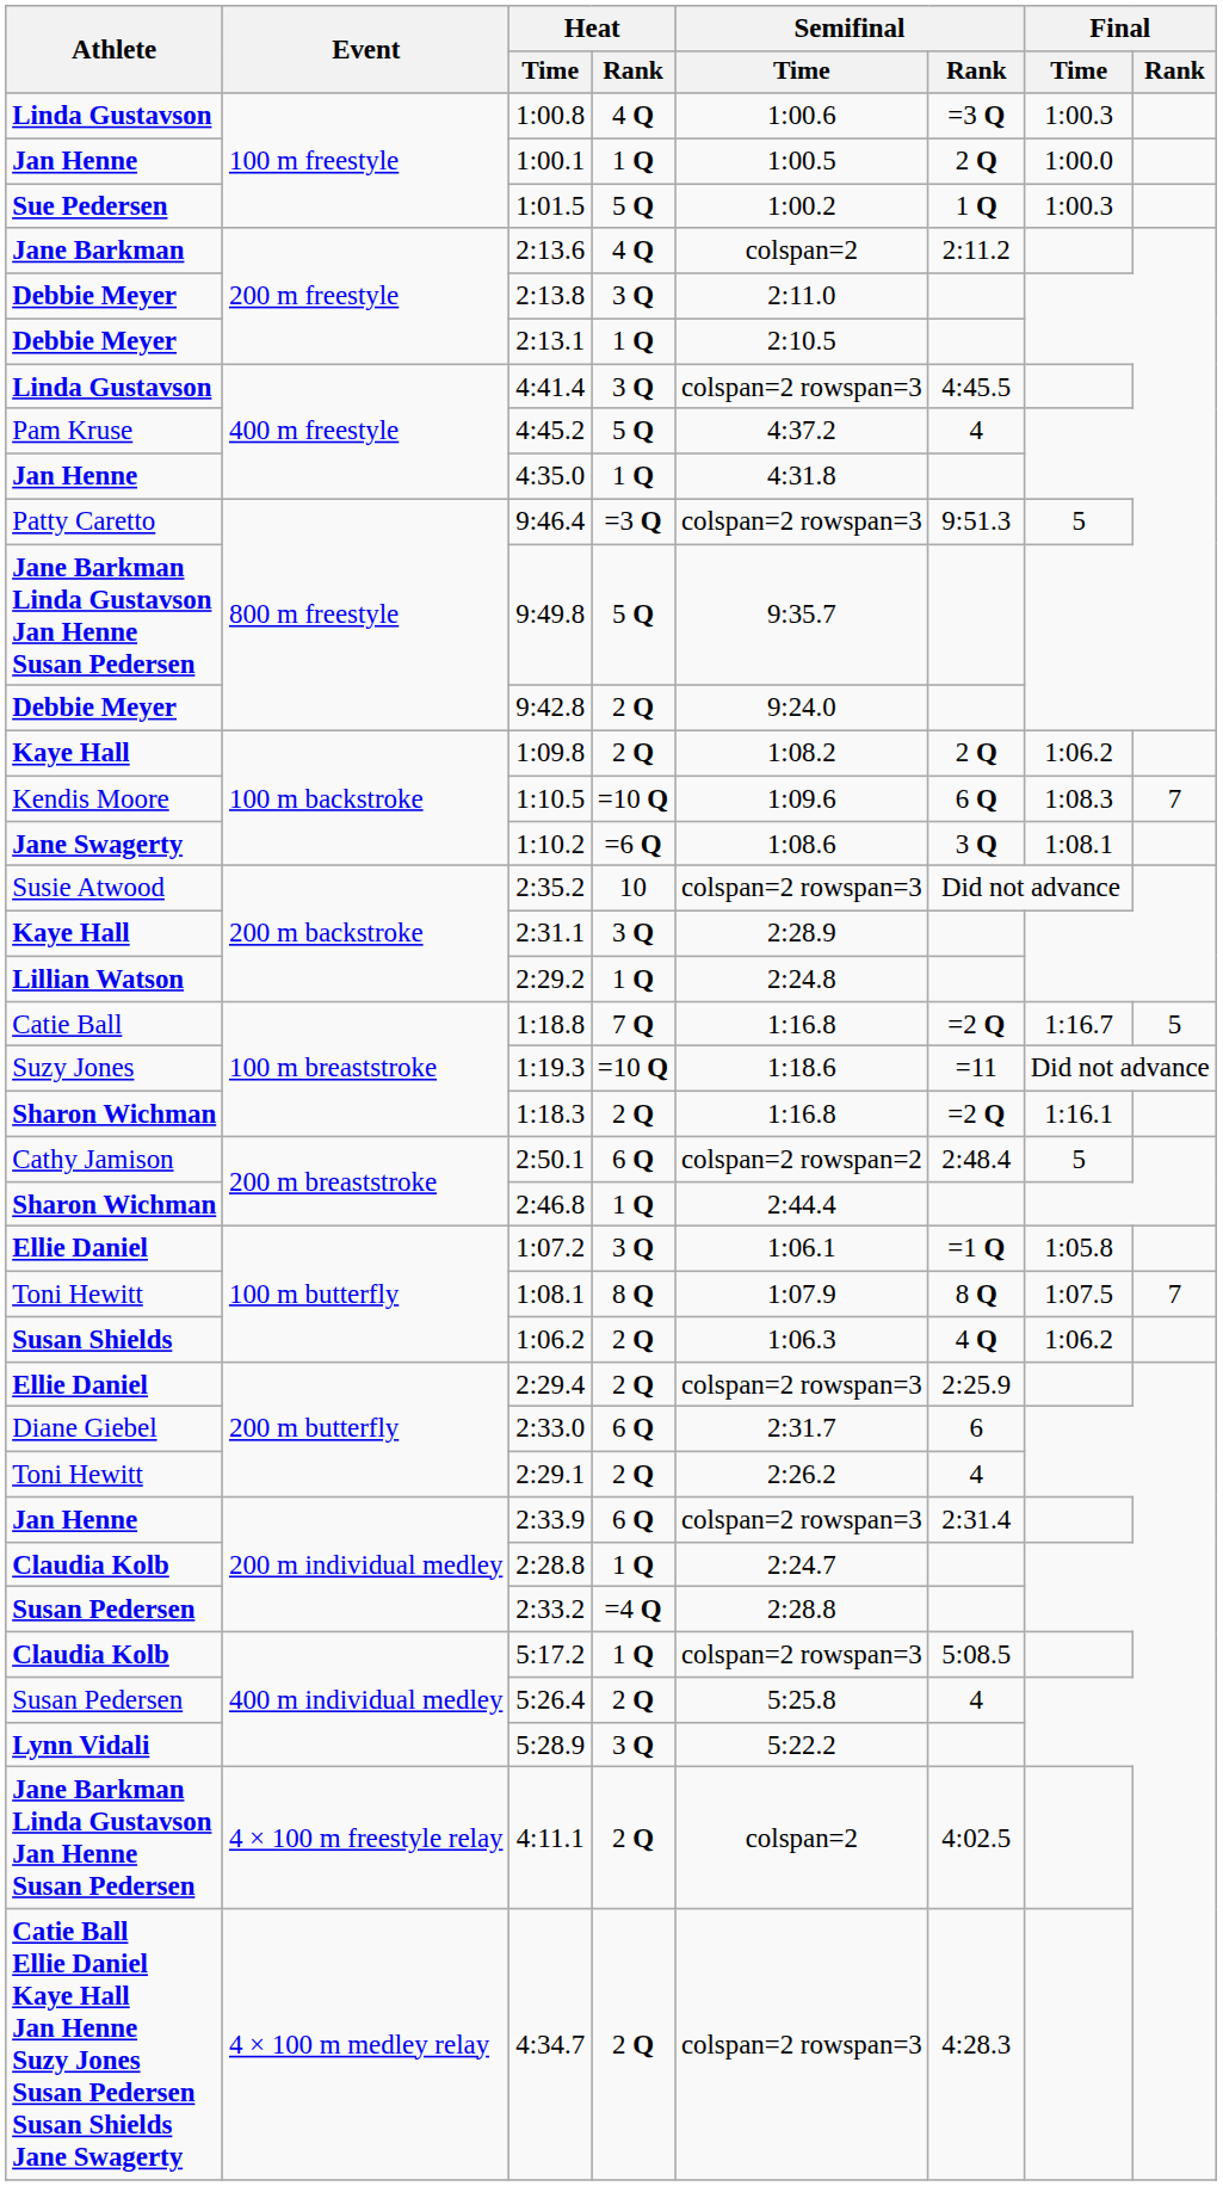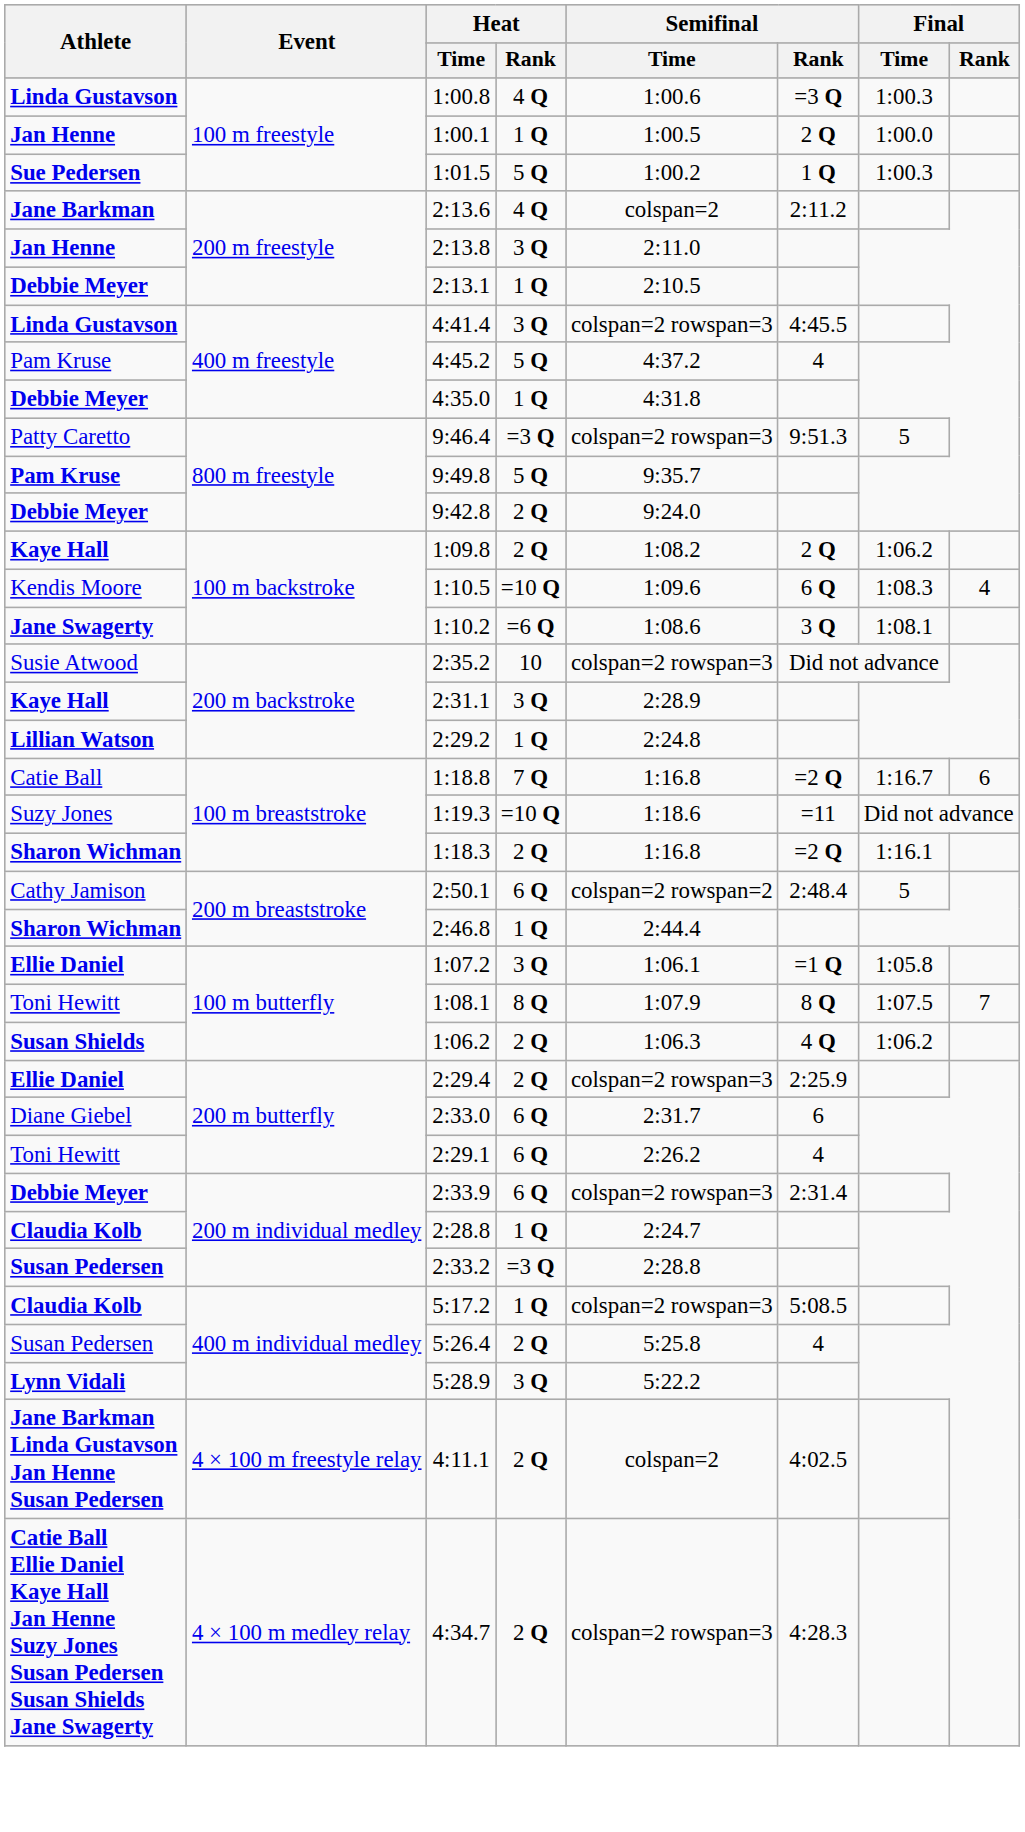2:13.8 | Athlete: Debbie Meyer -> Jan Henne
4:35.0 | Athlete: Jan Henne -> Debbie Meyer
9:49.8 | Athlete: Jane Barkman Linda Gustavson Jan Henne Susan Pedersen -> Pam Kruse
1:10.5 | Final / Rank: 7 -> 4
1:18.8 | Final / Rank: 5 -> 6
2:29.1 | Heat / Rank: 2 Q -> 6 Q
2:33.9 | Athlete: Jan Henne -> Debbie Meyer
2:33.2 | Heat / Rank: =4 Q -> =3 Q
